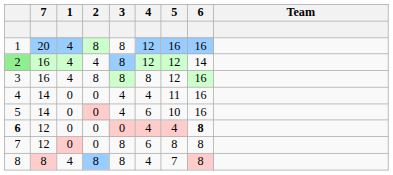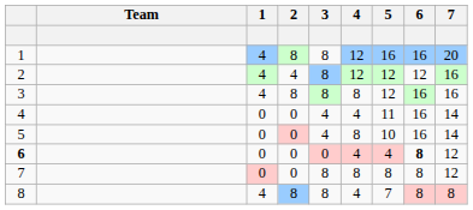columns swapped: Team <-> 7
row 4 | column 1: lightgreen background -> no background
row 4 | 6: 14 -> 12
row 7 | 4: 6 -> 8
row 9 | 4: 6 -> 8
